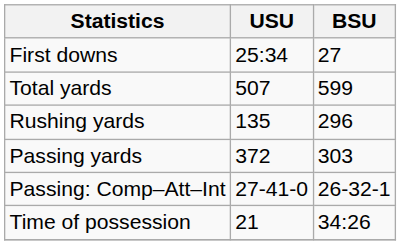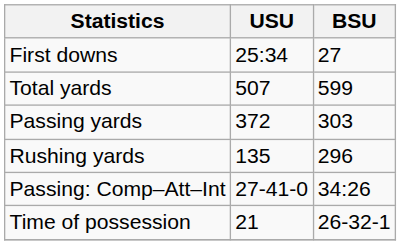rows swapped: Rushing yards <-> Passing yards
Passing: Comp–Att–Int | BSU: 26-32-1 -> 34:26
Time of possession | BSU: 34:26 -> 26-32-1
